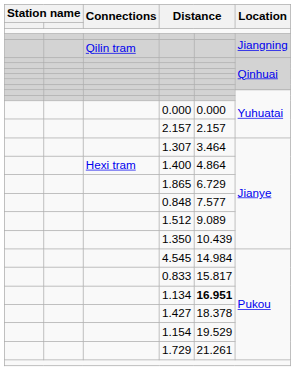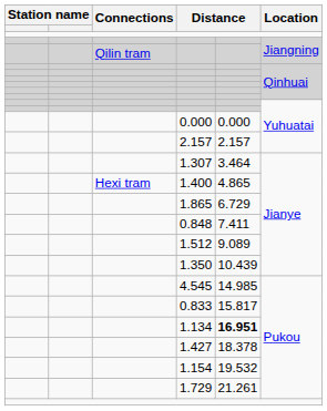1.400 | column 5: 4.864 -> 4.865
0.848 | column 5: 7.577 -> 7.411
4.545 | column 5: 14.984 -> 14.985
1.154 | column 5: 19.529 -> 19.532
